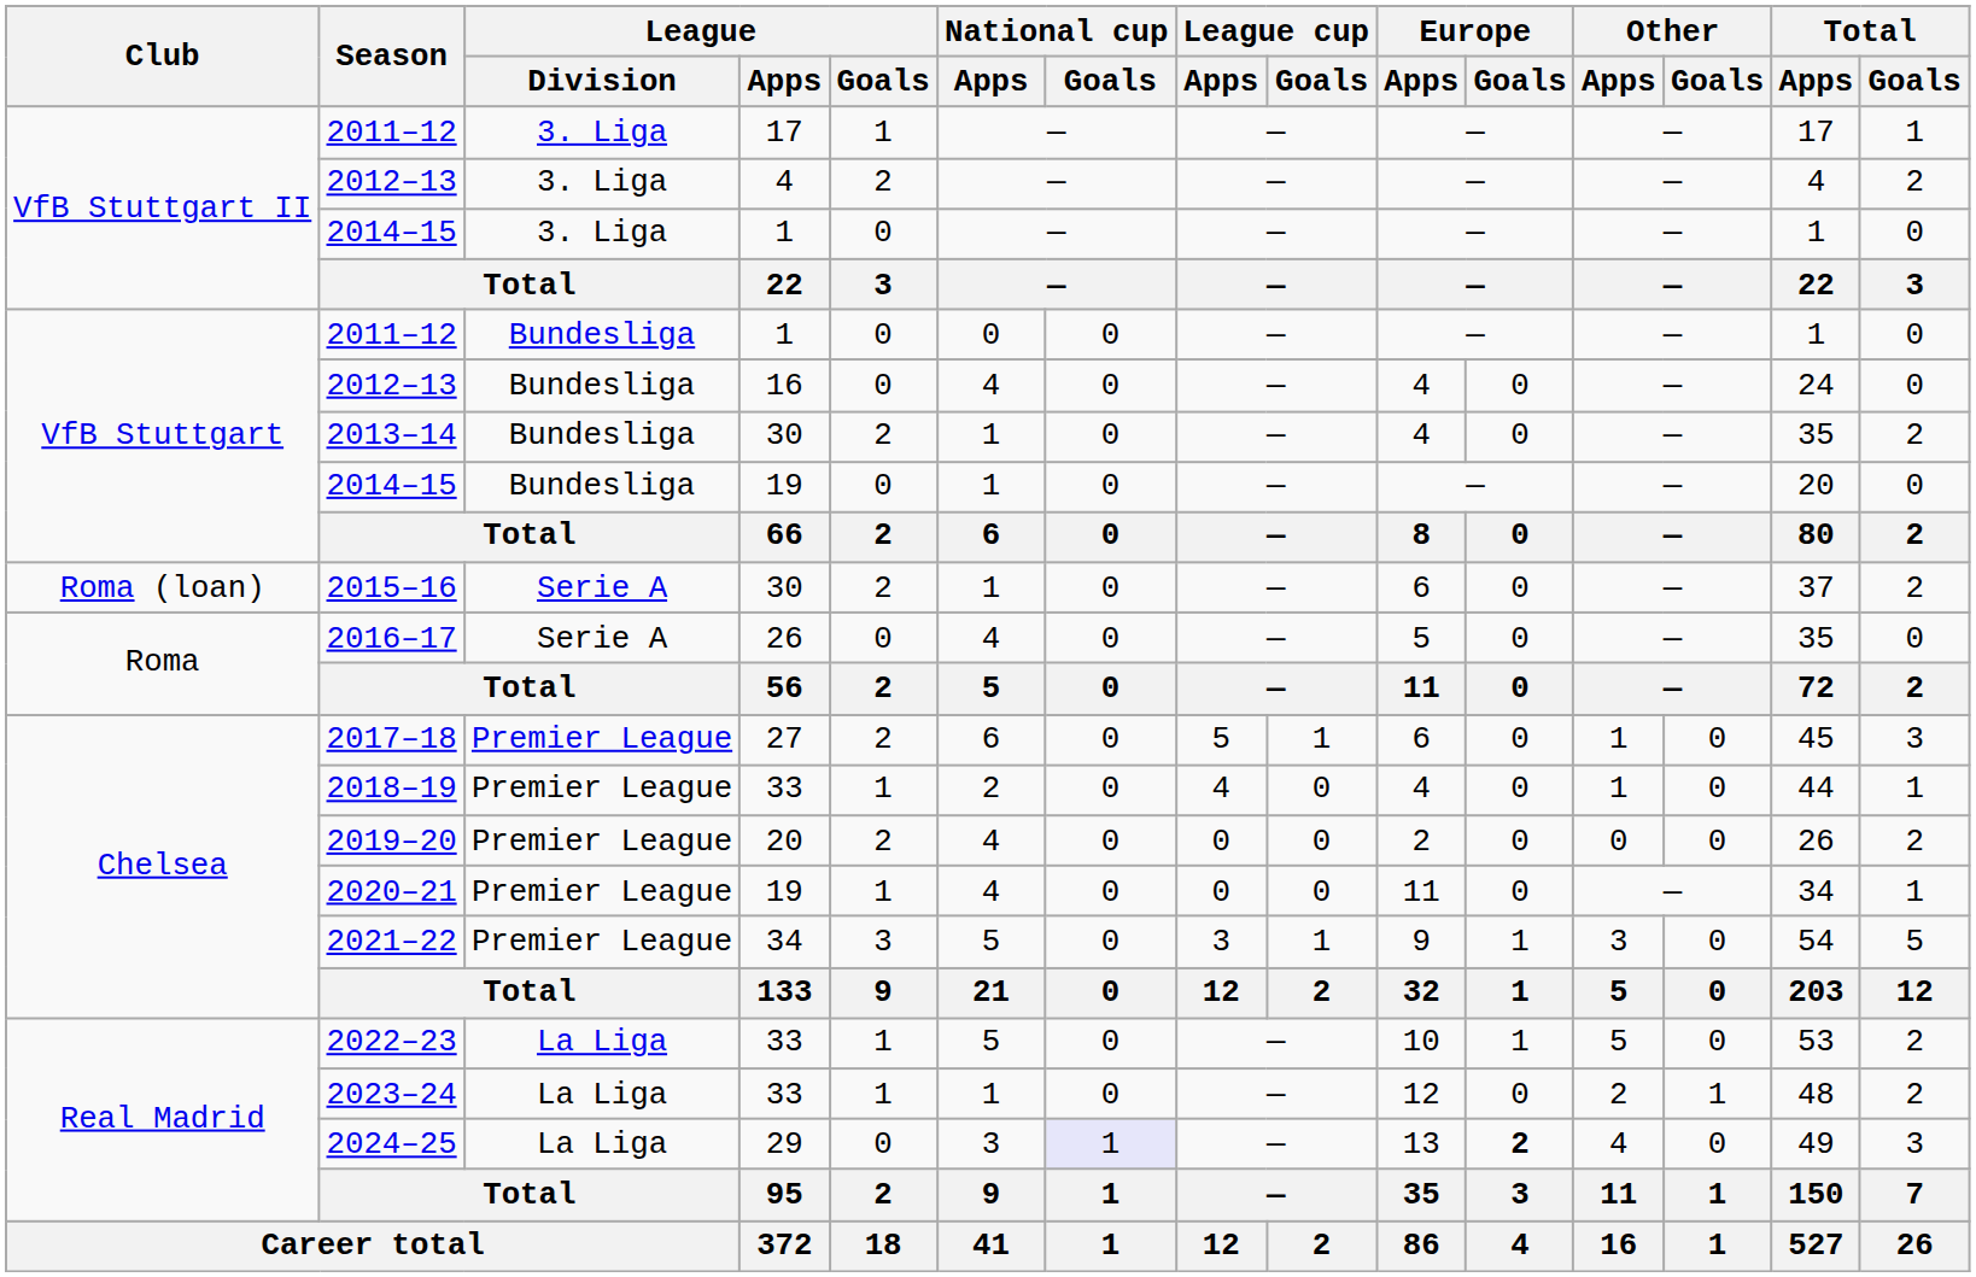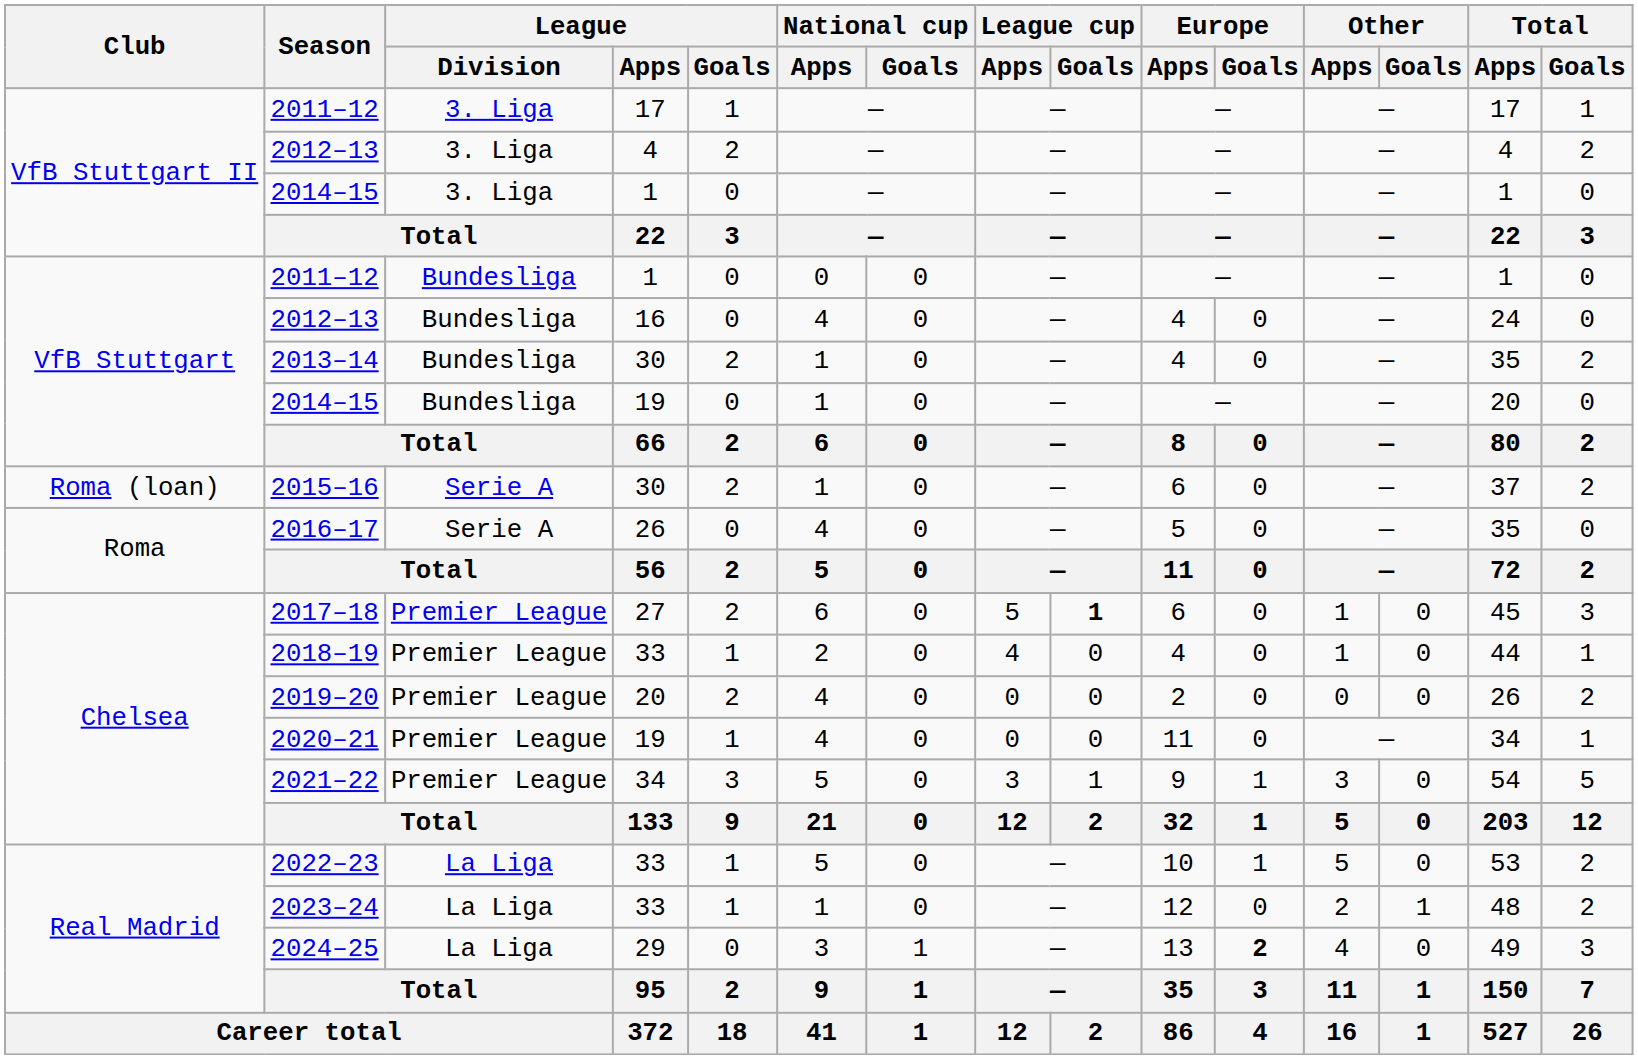2017–18 | League cup / Goals: normal -> bold
2024–25 | National cup / Goals: lavender background -> no background
